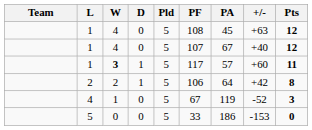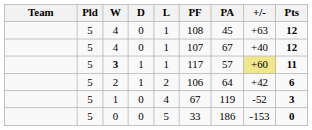columns swapped: Pld <-> L
row 4 | +/-: no background -> khaki background
row 5 | Pts: 8 -> 6
